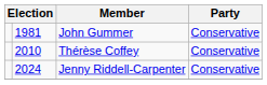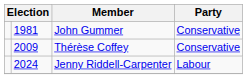Thérèse Coffey | column 2: 2010 -> 2009
Jenny Riddell-Carpenter | Party: Conservative -> Labour
